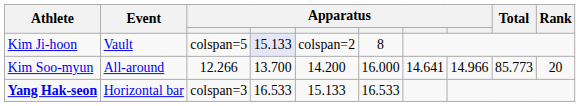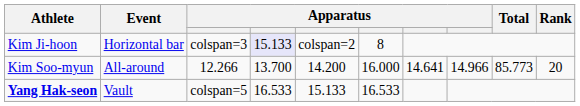Kim Ji-hoon | Event: Vault -> Horizontal bar
Kim Ji-hoon | column 3: colspan=5 -> colspan=3
Yang Hak-seon | Event: Horizontal bar -> Vault
Yang Hak-seon | column 3: colspan=3 -> colspan=5
